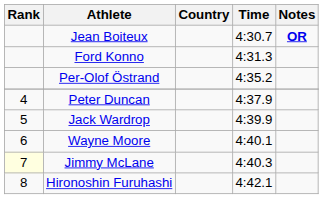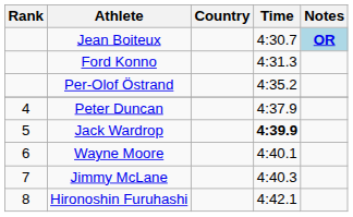Jean Boiteux | Notes: no background -> lightblue background
Jack Wardrop | Time: normal -> bold
Jimmy McLane | Rank: lightyellow background -> no background
